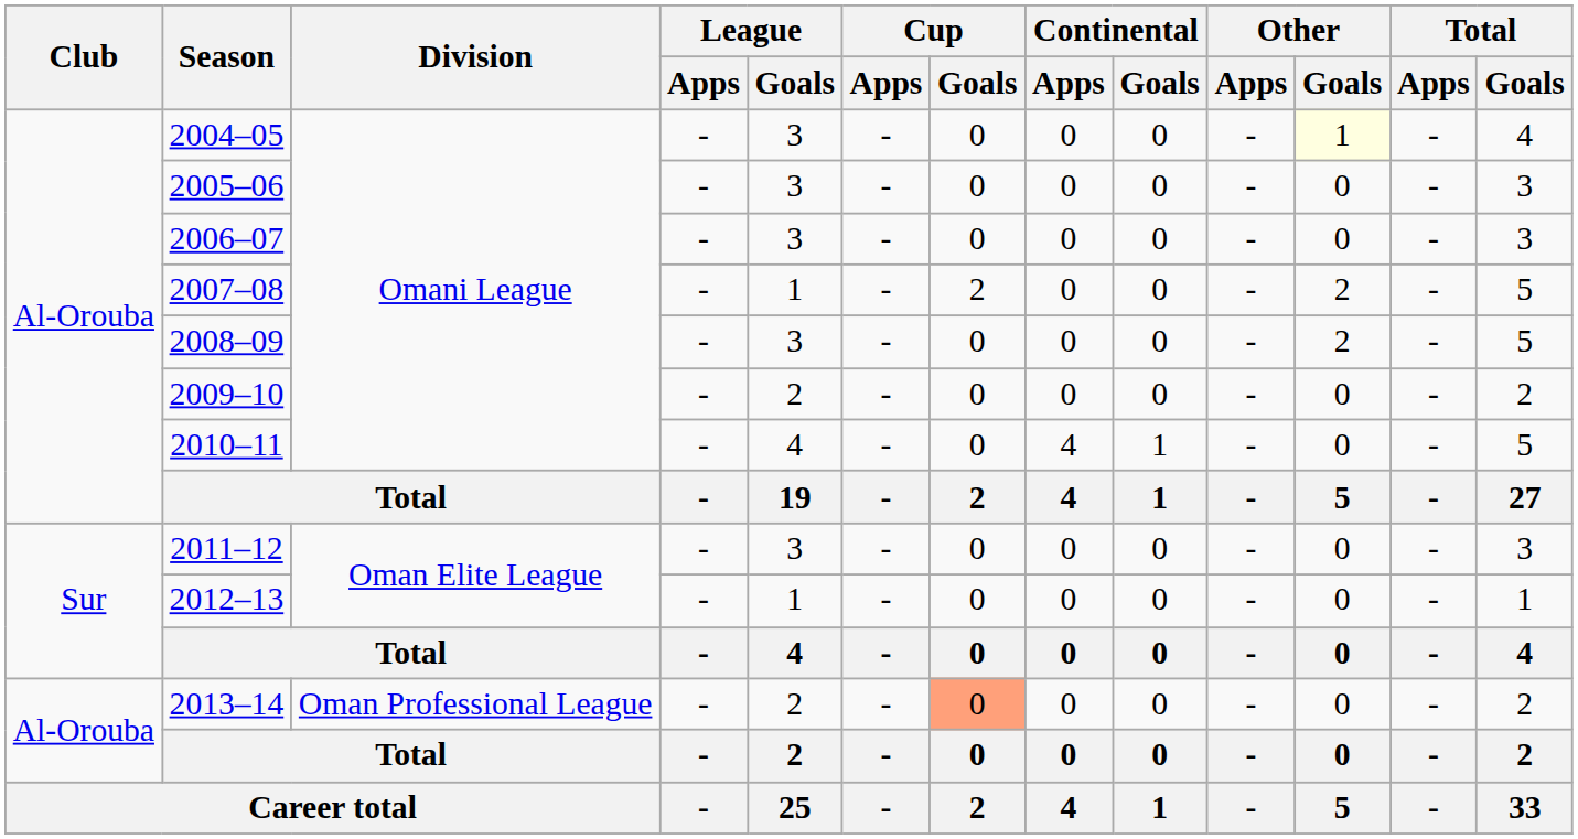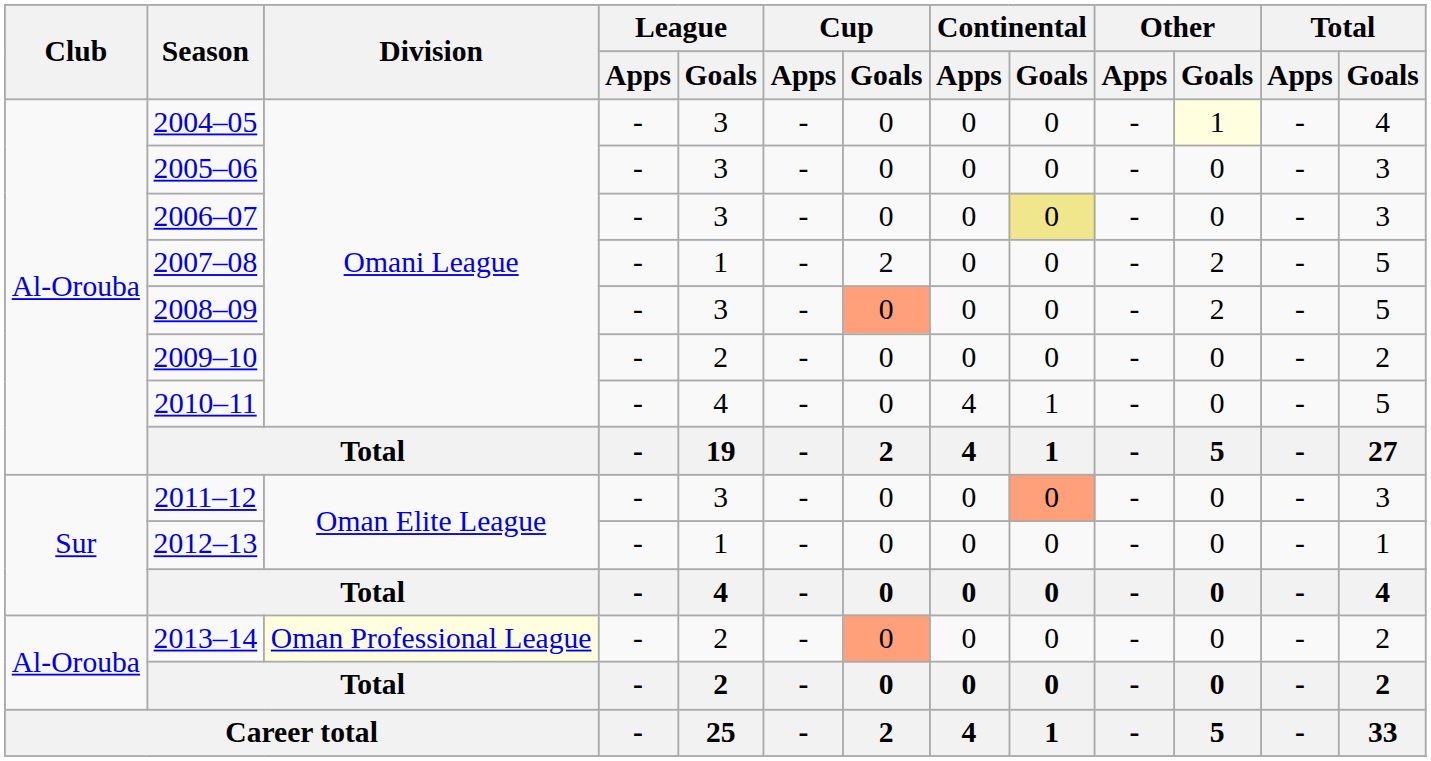2006–07 | Continental / Goals: no background -> khaki background
2008–09 | Cup / Goals: no background -> lightsalmon background
2011–12 | Continental / Goals: no background -> lightsalmon background
2013–14 | Division: no background -> lightyellow background
